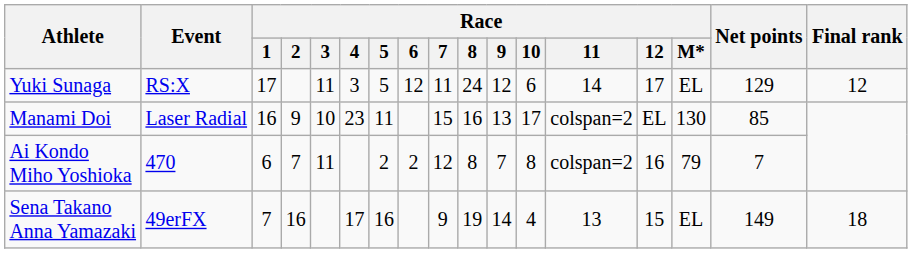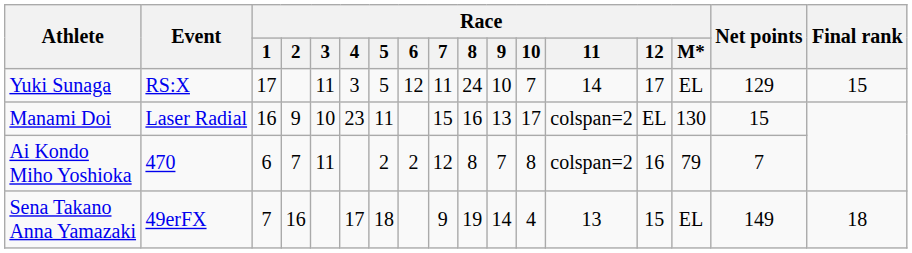Yuki Sunaga | Race / 9: 12 -> 10
Yuki Sunaga | Race / 10: 6 -> 7
Yuki Sunaga | Final rank: 12 -> 15
Manami Doi | Net points: 85 -> 15
Sena Takano Anna Yamazaki | Race / 5: 16 -> 18
